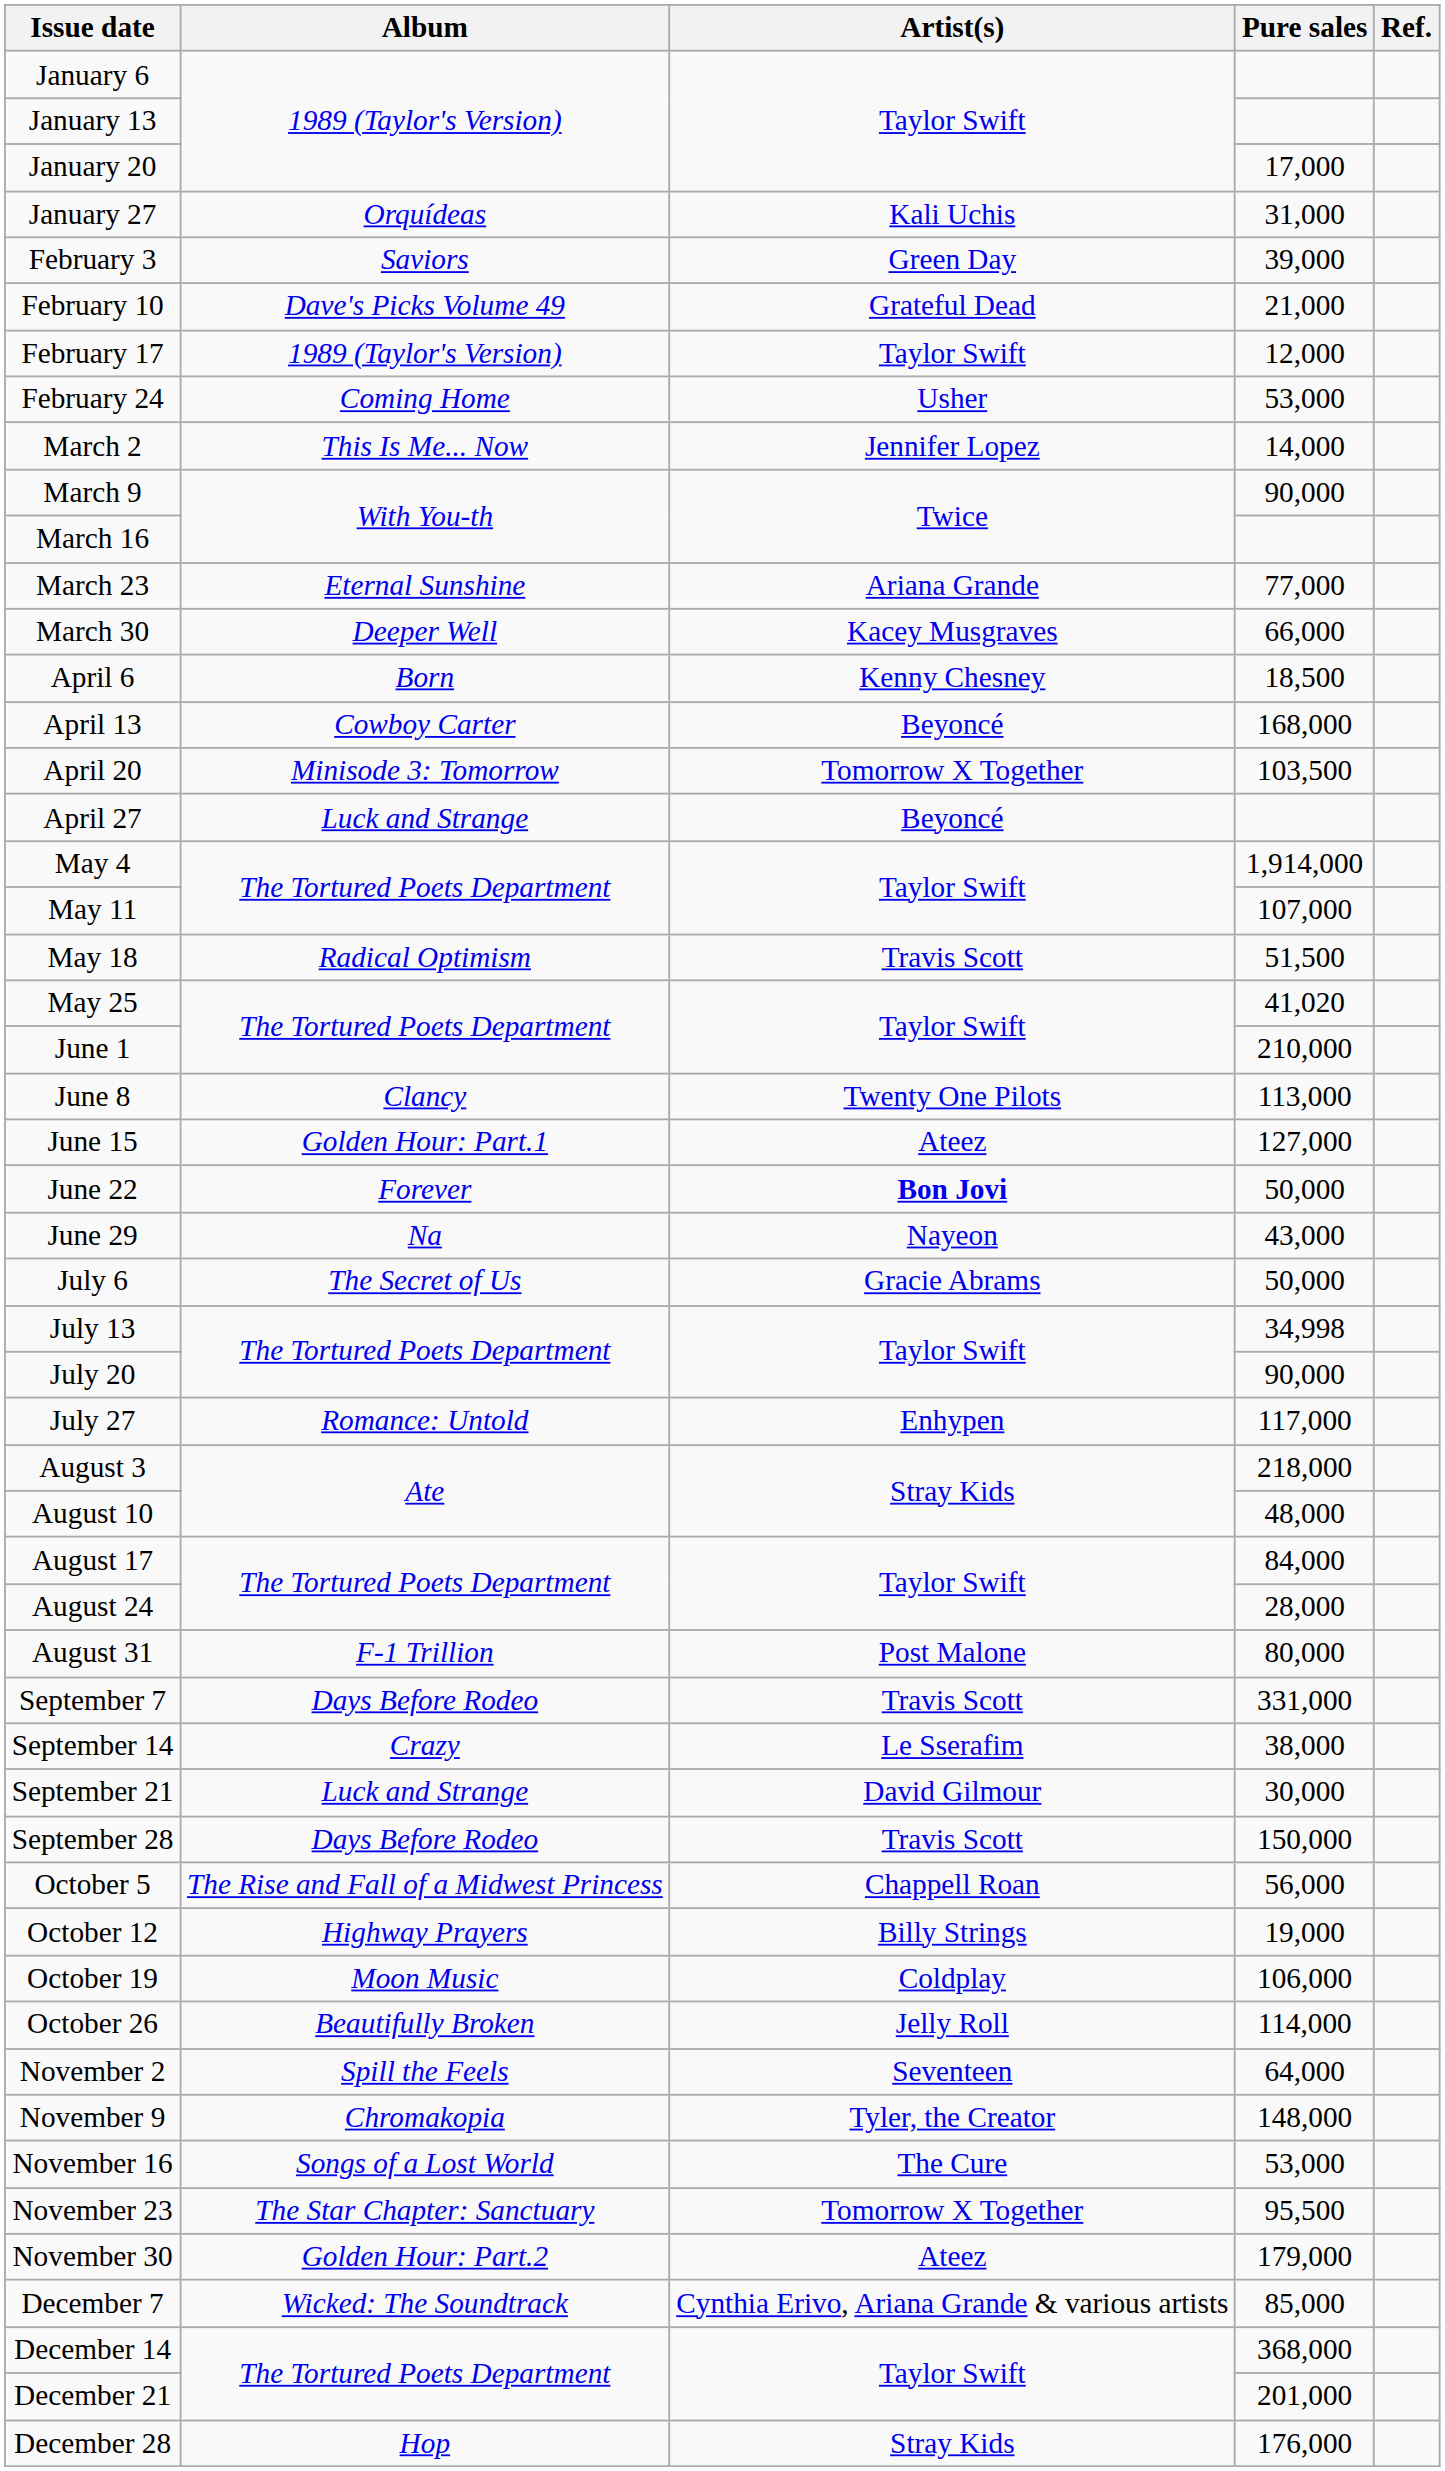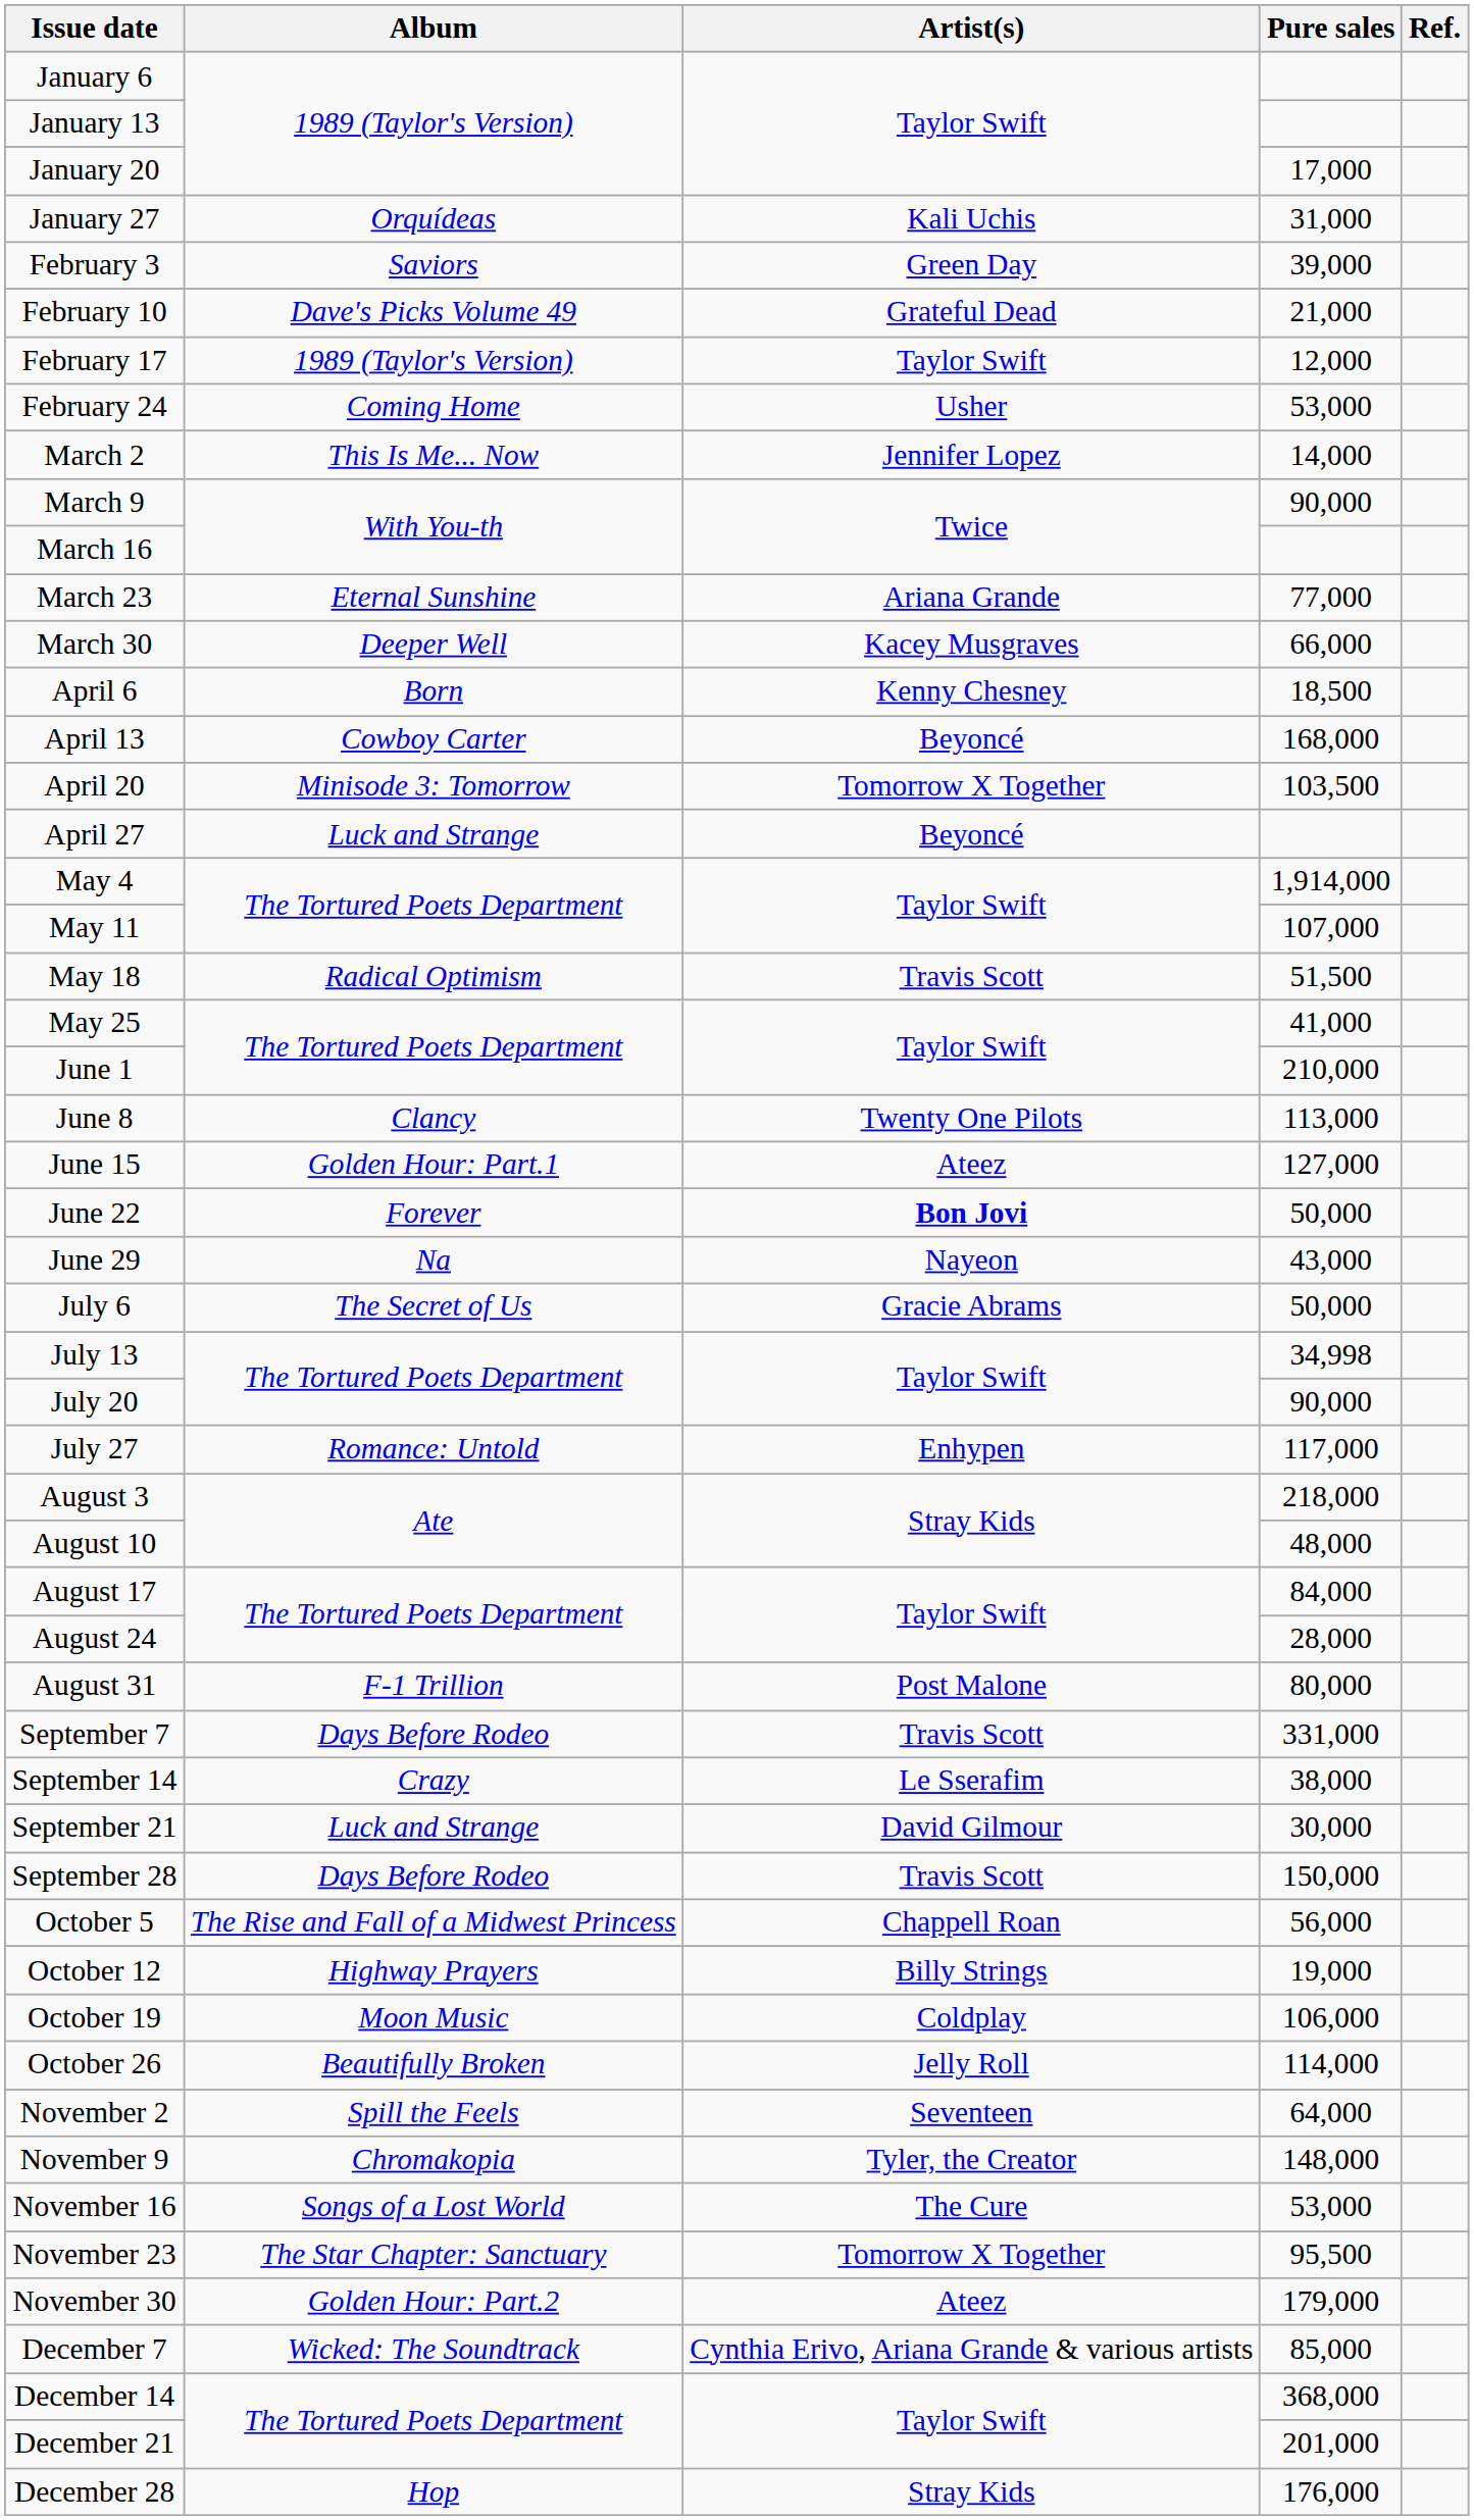May 25 | Pure sales: 41,020 -> 41,000
